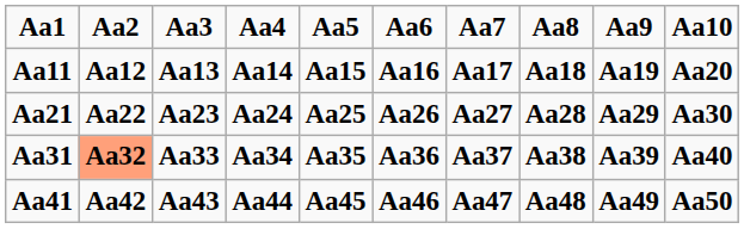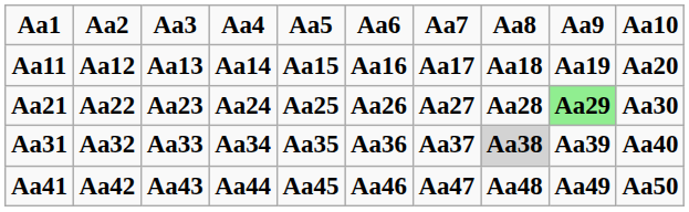Aa21 | column 9: no background -> lightgreen background
Aa31 | column 2: lightsalmon background -> no background
Aa31 | column 8: no background -> lightgrey background
